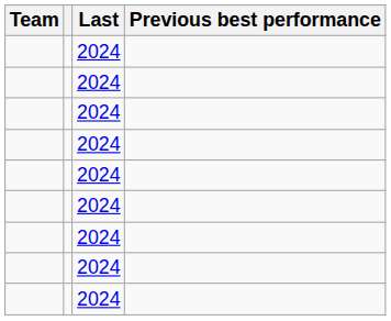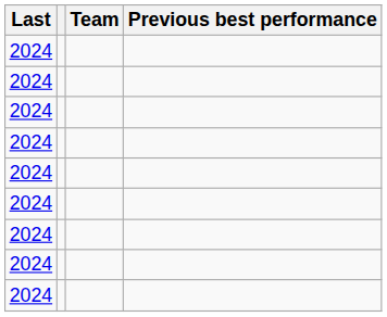columns swapped: Team <-> Last
